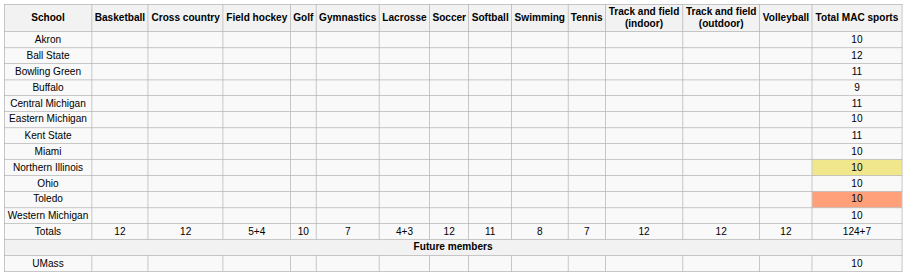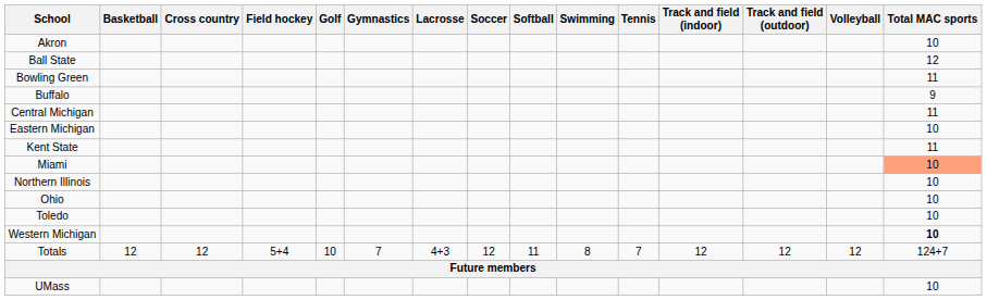Miami | Total MAC sports: no background -> lightsalmon background
Northern Illinois | Total MAC sports: khaki background -> no background
Toledo | Total MAC sports: lightsalmon background -> no background
Western Michigan | Total MAC sports: normal -> bold
